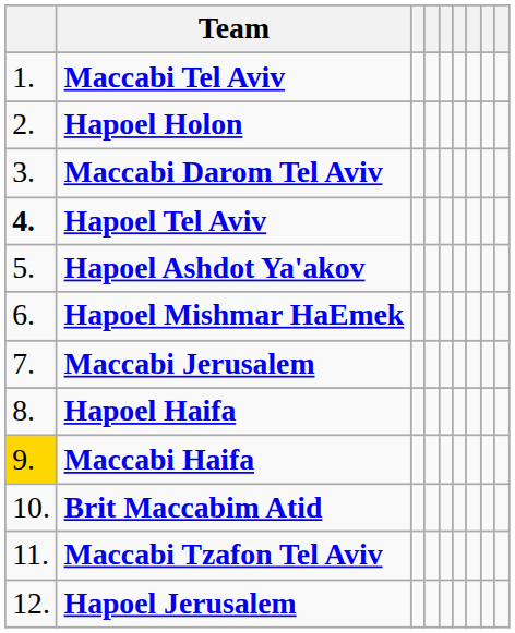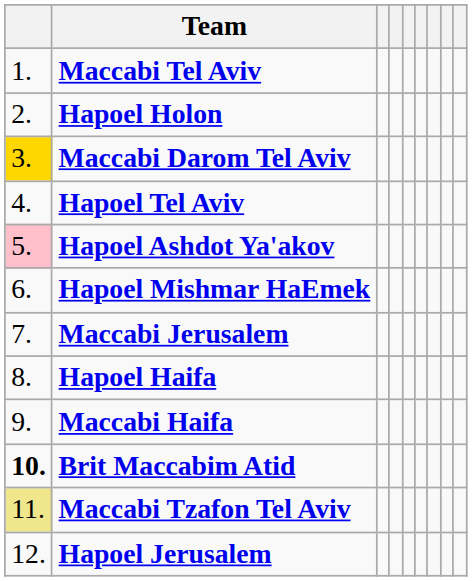Maccabi Darom Tel Aviv | column 1: no background -> gold background
Hapoel Tel Aviv | column 1: bold -> normal
Hapoel Ashdot Ya'akov | column 1: no background -> pink background
Maccabi Haifa | column 1: gold background -> no background
Brit Maccabim Atid | column 1: normal -> bold
Maccabi Tzafon Tel Aviv | column 1: no background -> khaki background
